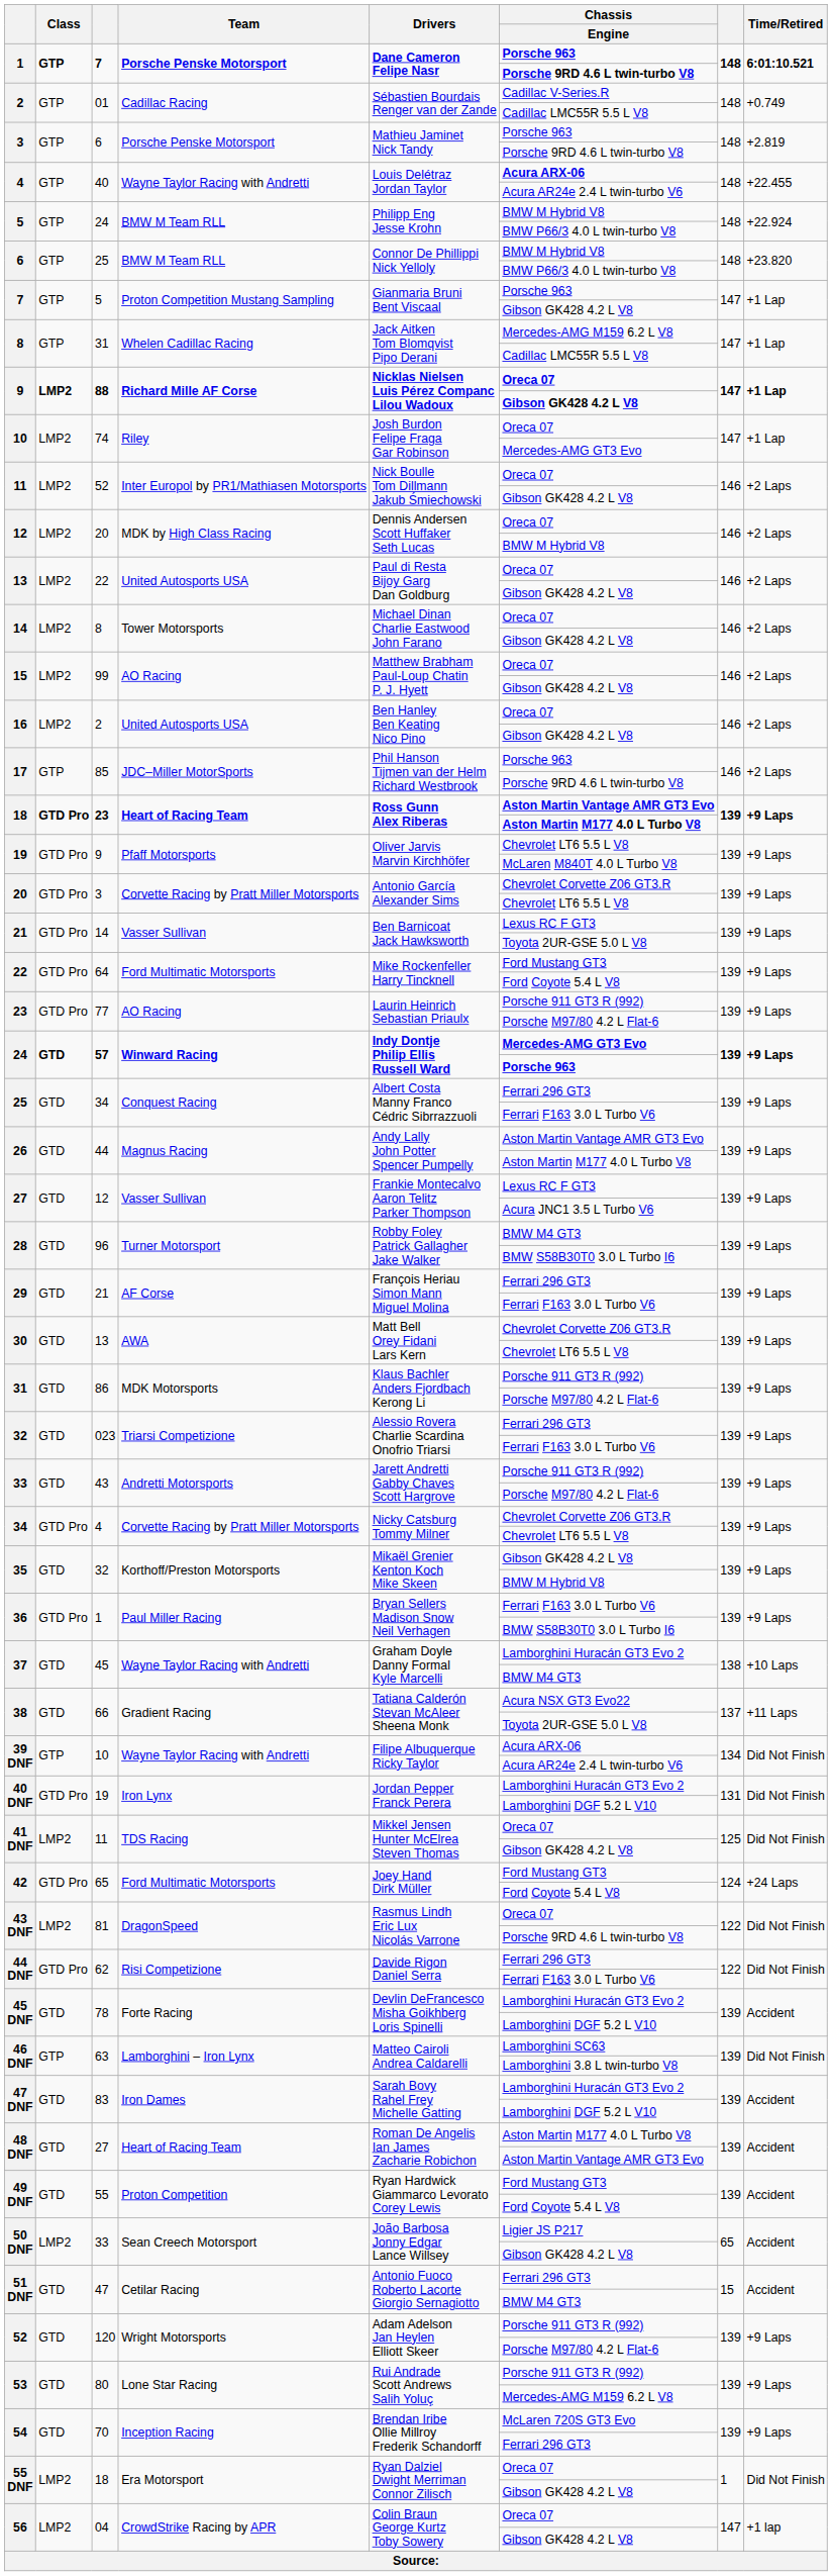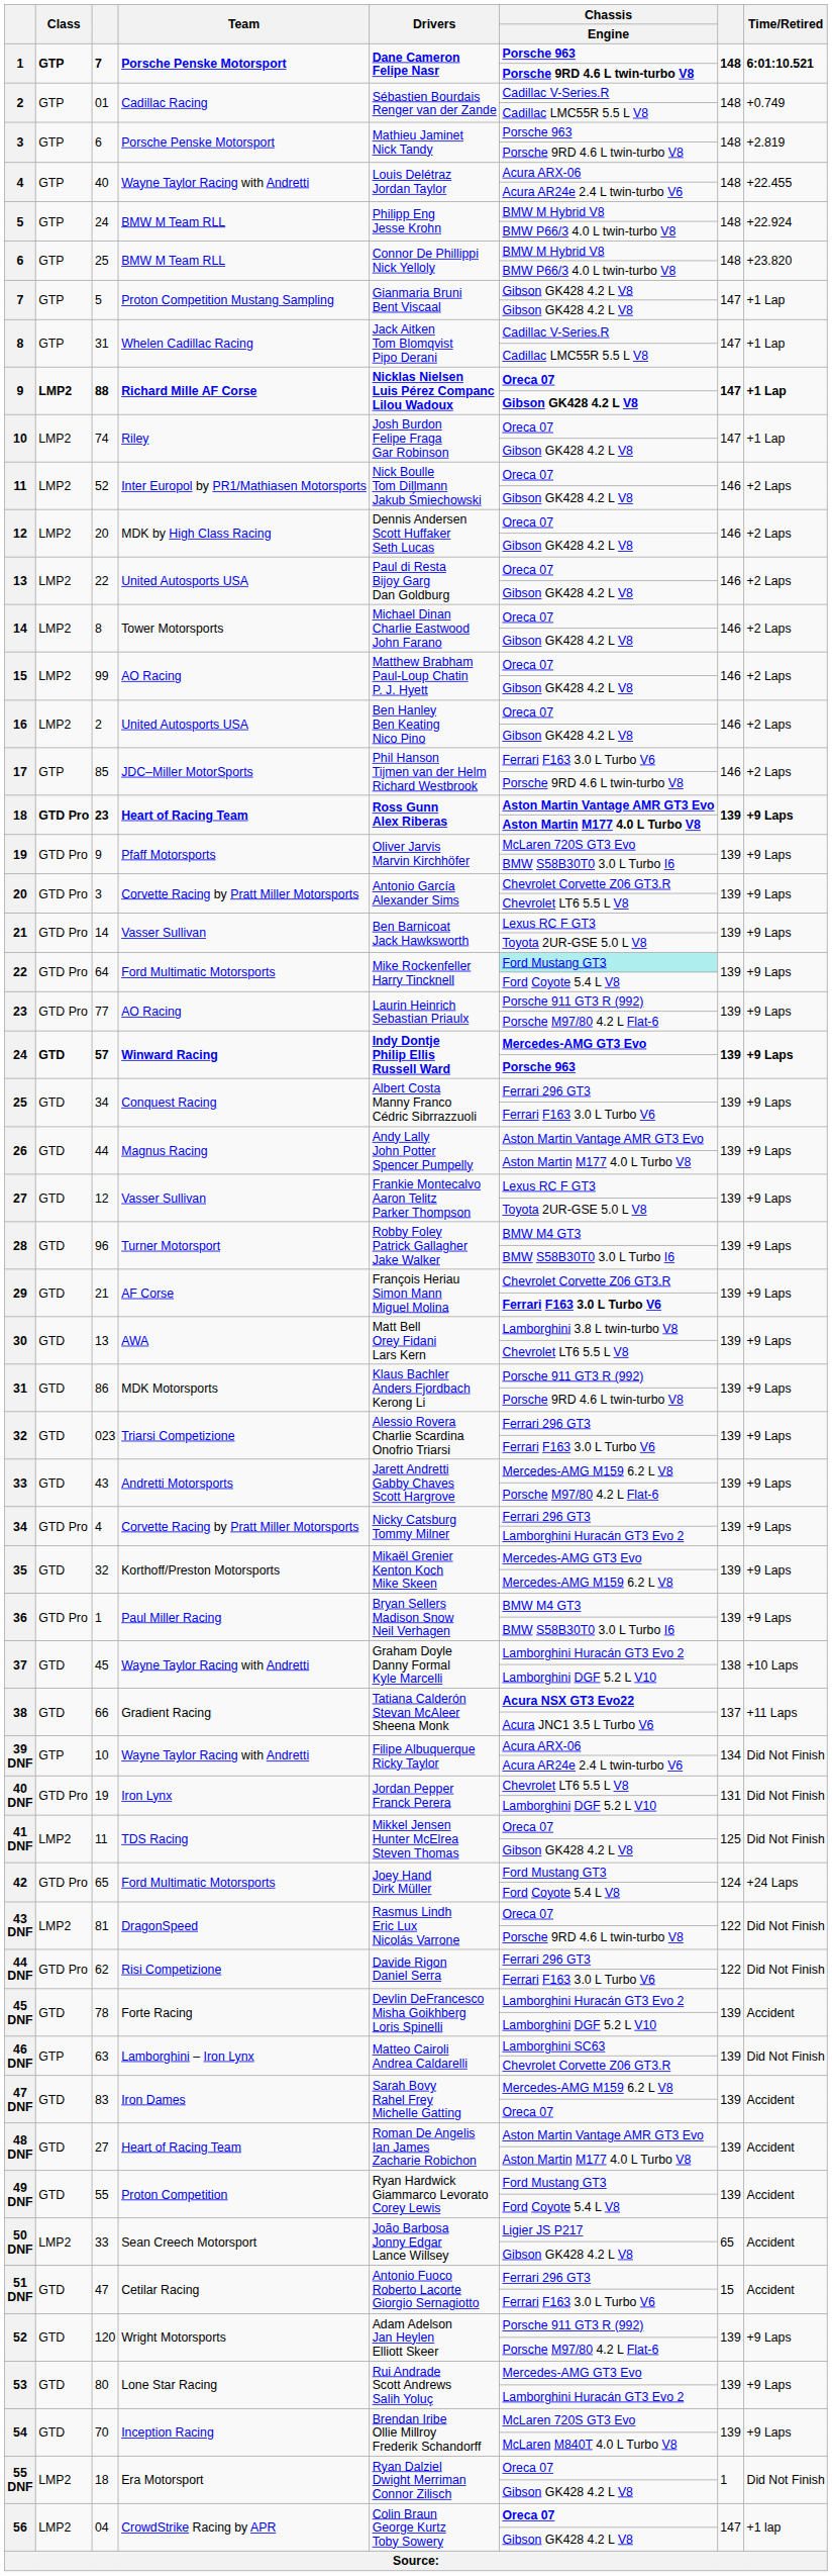row 9 | Chassis / Engine: bold -> normal
row 15 | Chassis / Engine: Porsche 963 -> Gibson GK428 4.2 L V8
row 17 | Chassis / Engine: Mercedes-AMG M159 6.2 L V8 -> Cadillac V-Series.R
row 22 | Chassis / Engine: Mercedes-AMG GT3 Evo -> Gibson GK428 4.2 L V8
row 26 | Chassis / Engine: BMW M Hybrid V8 -> Gibson GK428 4.2 L V8
row 35 | Chassis / Engine: Porsche 963 -> Ferrari F163 3.0 L Turbo V6
row 39 | Chassis / Engine: Chevrolet LT6 5.5 L V8 -> McLaren 720S GT3 Evo
row 40 | Chassis / Engine: McLaren M840T 4.0 L Turbo V8 -> BMW S58B30T0 3.0 L Turbo I6
row 45 | Chassis / Engine: no background -> paleturquoise background
row 56 | Chassis / Engine: Acura JNC1 3.5 L Turbo V6 -> Toyota 2UR-GSE 5.0 L V8
row 59 | Chassis / Engine: Ferrari 296 GT3 -> Chevrolet Corvette Z06 GT3.R
row 60 | Chassis / Engine: normal -> bold
row 61 | Chassis / Engine: Chevrolet Corvette Z06 GT3.R -> Lamborghini 3.8 L twin-turbo V8
row 64 | Chassis / Engine: Porsche M97/80 4.2 L Flat-6 -> Porsche 9RD 4.6 L twin-turbo V8
row 67 | Chassis / Engine: Porsche 911 GT3 R (992) -> Mercedes-AMG M159 6.2 L V8
row 69 | Chassis / Engine: Chevrolet Corvette Z06 GT3.R -> Ferrari 296 GT3
row 70 | Chassis / Engine: Chevrolet LT6 5.5 L V8 -> Lamborghini Huracán GT3 Evo 2
row 71 | Chassis / Engine: Gibson GK428 4.2 L V8 -> Mercedes-AMG GT3 Evo
row 72 | Chassis / Engine: BMW M Hybrid V8 -> Mercedes-AMG M159 6.2 L V8
row 73 | Chassis / Engine: Ferrari F163 3.0 L Turbo V6 -> BMW M4 GT3
row 76 | Chassis / Engine: BMW M4 GT3 -> Lamborghini DGF 5.2 L V10
row 77 | Chassis / Engine: normal -> bold
row 78 | Chassis / Engine: Toyota 2UR-GSE 5.0 L V8 -> Acura JNC1 3.5 L Turbo V6
row 81 | Chassis / Engine: Lamborghini Huracán GT3 Evo 2 -> Chevrolet LT6 5.5 L V8
row 94 | Chassis / Engine: Lamborghini 3.8 L twin-turbo V8 -> Chevrolet Corvette Z06 GT3.R
row 95 | Chassis / Engine: Lamborghini Huracán GT3 Evo 2 -> Mercedes-AMG M159 6.2 L V8
row 96 | Chassis / Engine: Lamborghini DGF 5.2 L V10 -> Oreca 07
row 97 | Chassis / Engine: Aston Martin M177 4.0 L Turbo V8 -> Aston Martin Vantage AMR GT3 Evo
row 98 | Chassis / Engine: Aston Martin Vantage AMR GT3 Evo -> Aston Martin M177 4.0 L Turbo V8
row 104 | Chassis / Engine: BMW M4 GT3 -> Ferrari F163 3.0 L Turbo V6
row 107 | Chassis / Engine: Porsche 911 GT3 R (992) -> Mercedes-AMG GT3 Evo
row 108 | Chassis / Engine: Mercedes-AMG M159 6.2 L V8 -> Lamborghini Huracán GT3 Evo 2
row 110 | Chassis / Engine: Ferrari 296 GT3 -> McLaren M840T 4.0 L Turbo V8
row 113 | Chassis / Engine: normal -> bold
